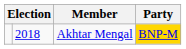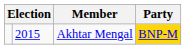Akhtar Mengal | column 2: 2018 -> 2015
